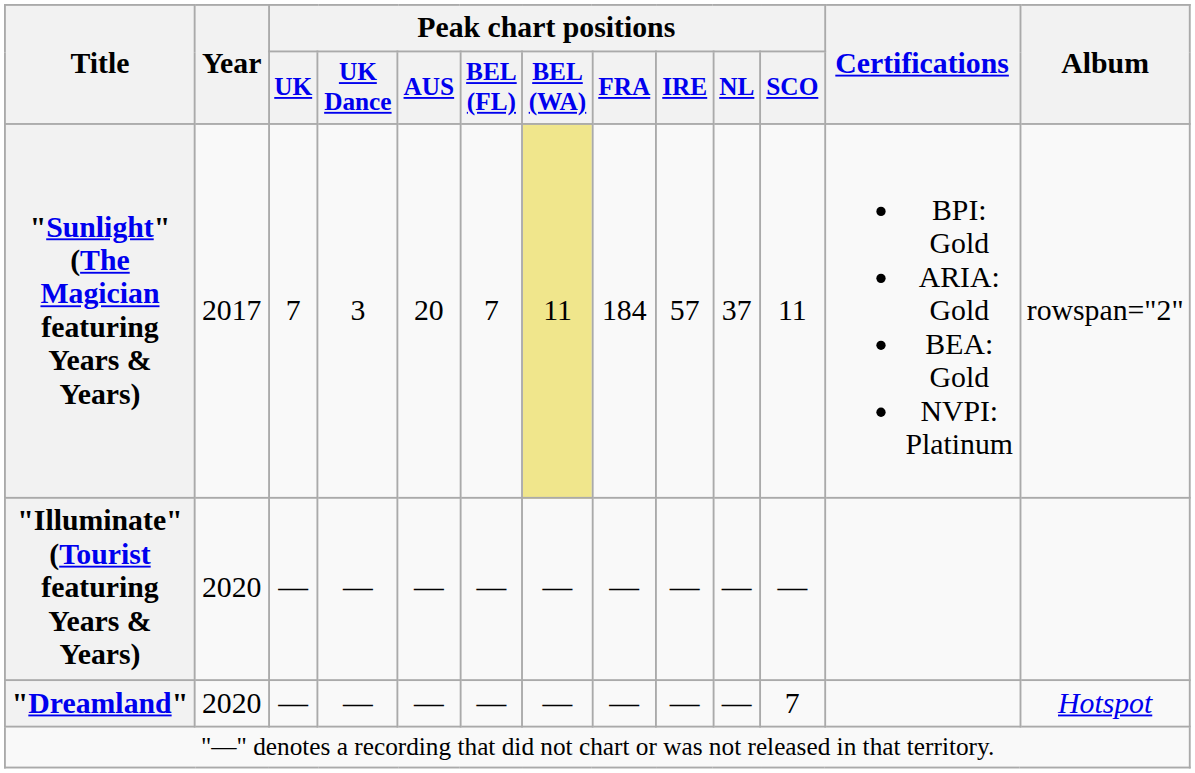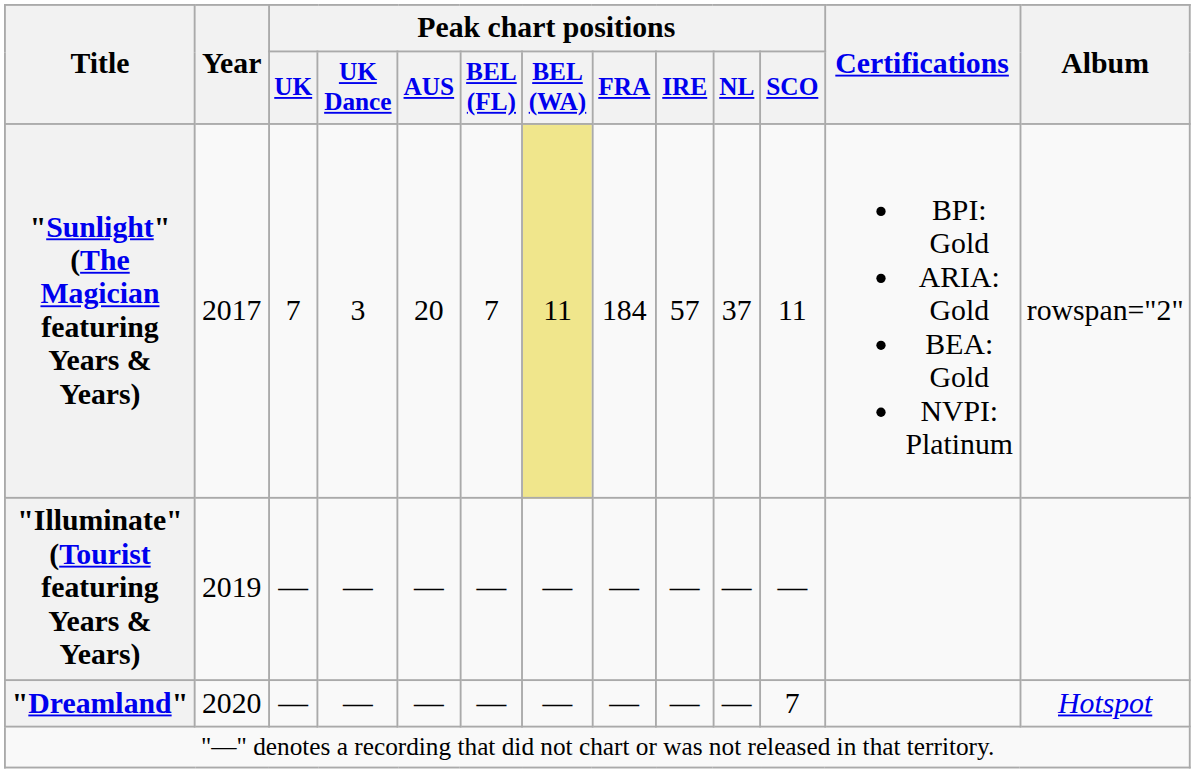"Illuminate" (Tourist featuring Years & Years) | Year: 2020 -> 2019
